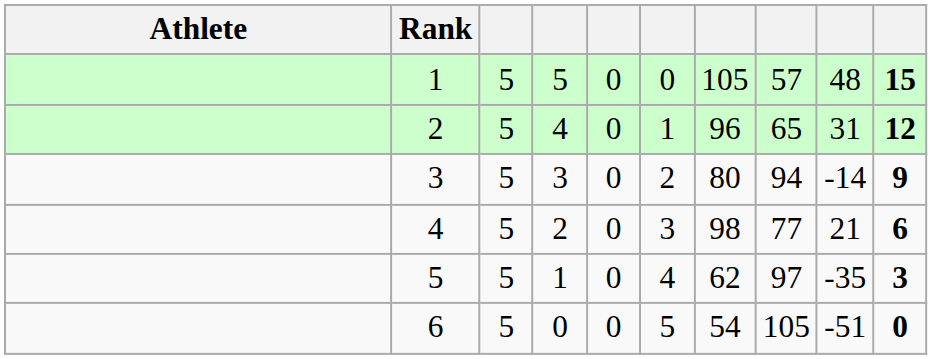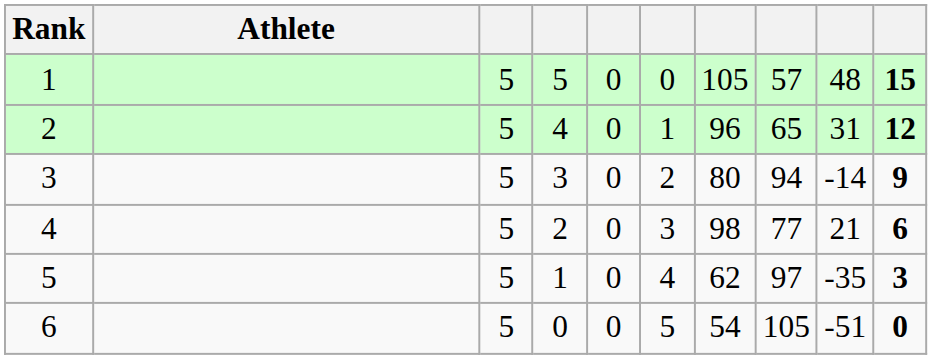columns swapped: Rank <-> Athlete
